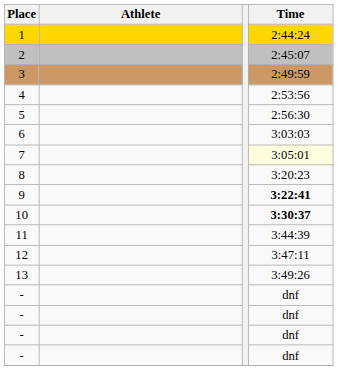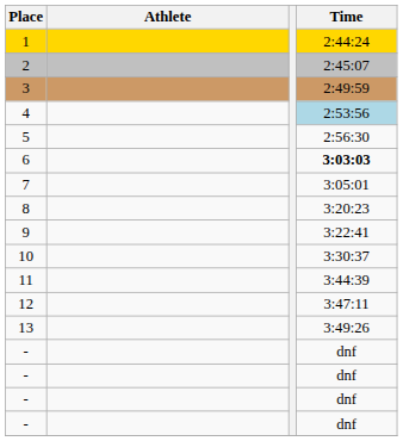4 | Time: no background -> lightblue background
6 | Time: normal -> bold
7 | Time: lightyellow background -> no background
9 | Time: bold -> normal
10 | Time: bold -> normal
